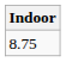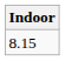row 2 | column 1: 8.75 -> 8.15
